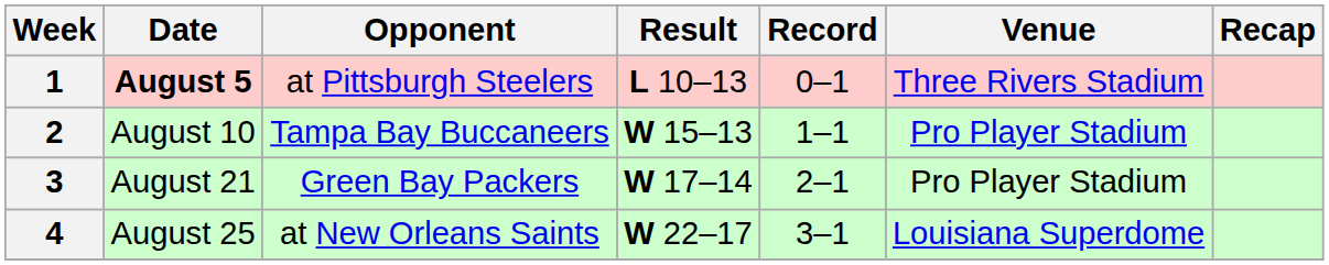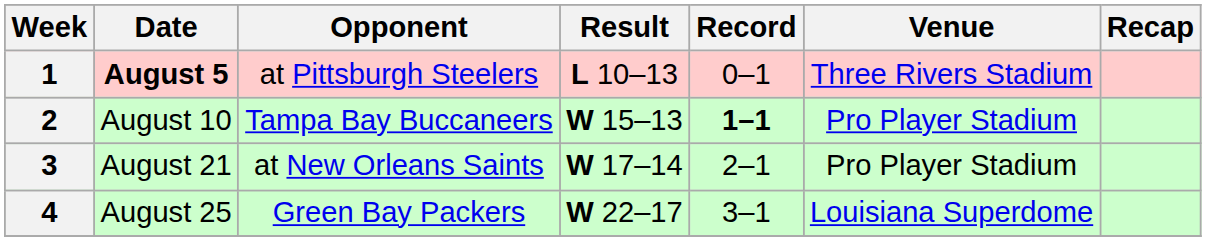2 | Record: normal -> bold
3 | Opponent: Green Bay Packers -> at New Orleans Saints
4 | Opponent: at New Orleans Saints -> Green Bay Packers
